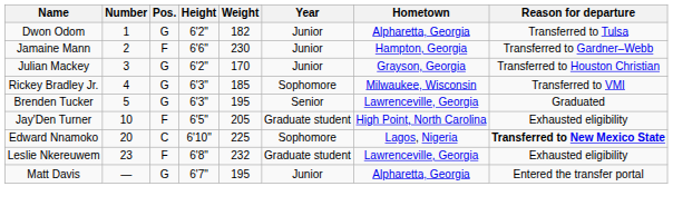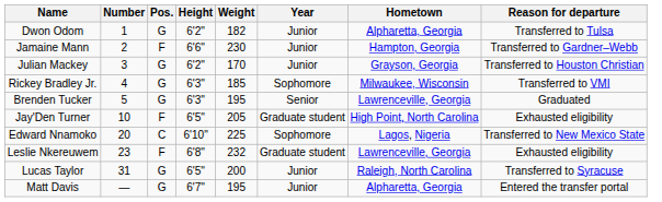Edward Nnamoko | Reason for departure: bold -> normal
+ row: Lucas Taylor | 31 | G | 6'5" | 200 | Junior | Raleigh, North Carolina | Transferred to Syracuse
